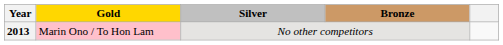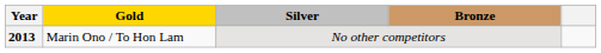2013 | Gold: pink background -> no background
